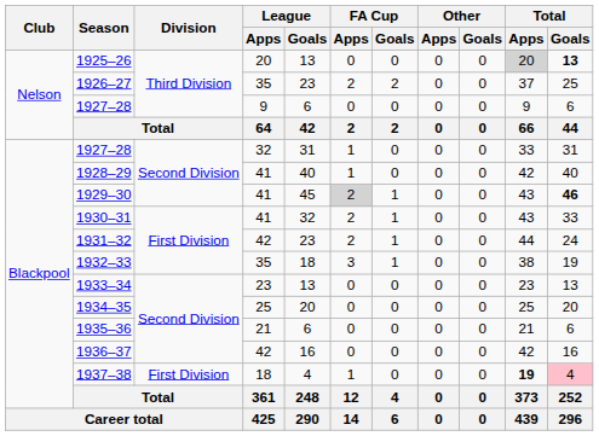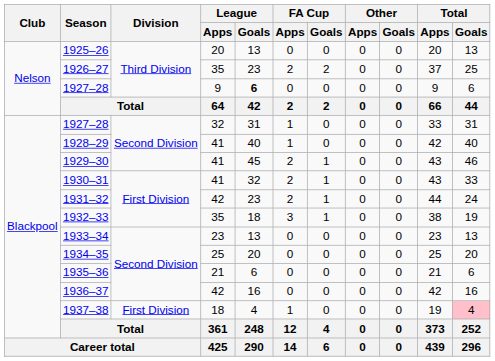1925–26 | Total / Apps: lightgrey background -> no background
1925–26 | Total / Goals: bold -> normal
1927–28 / 9 | League / Goals: normal -> bold
1929–30 | FA Cup / Apps: lightgrey background -> no background
1929–30 | Total / Goals: bold -> normal
1937–38 | Total / Apps: bold -> normal
